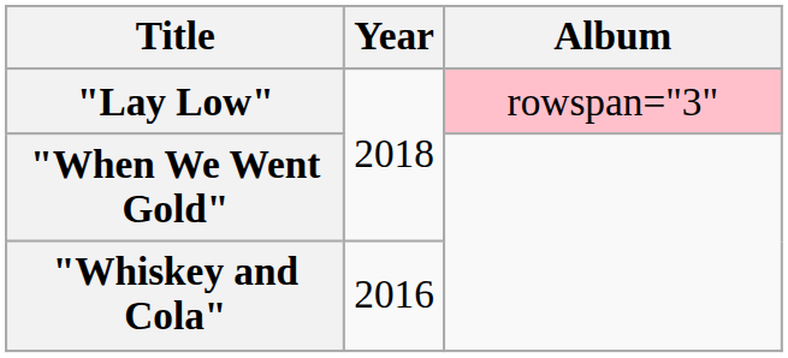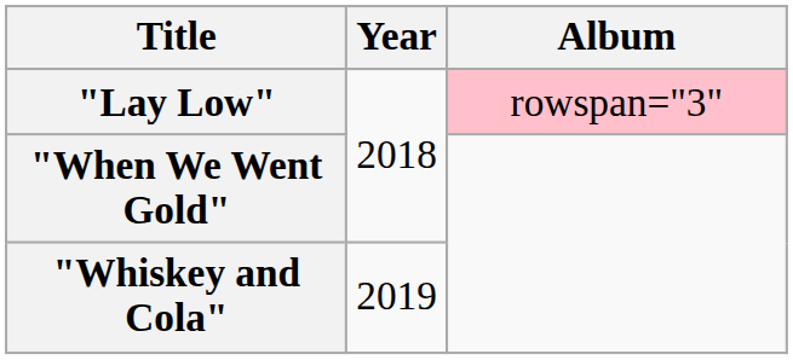"Whiskey and Cola" | Year: 2016 -> 2019
